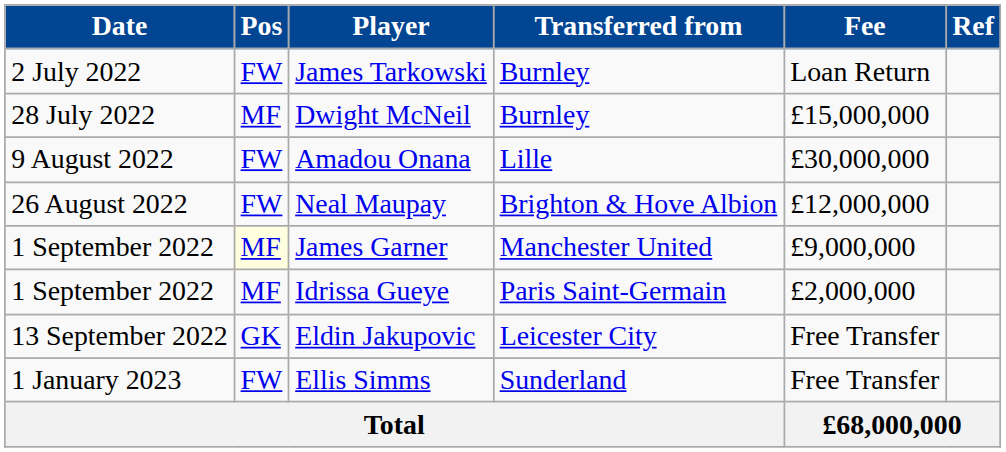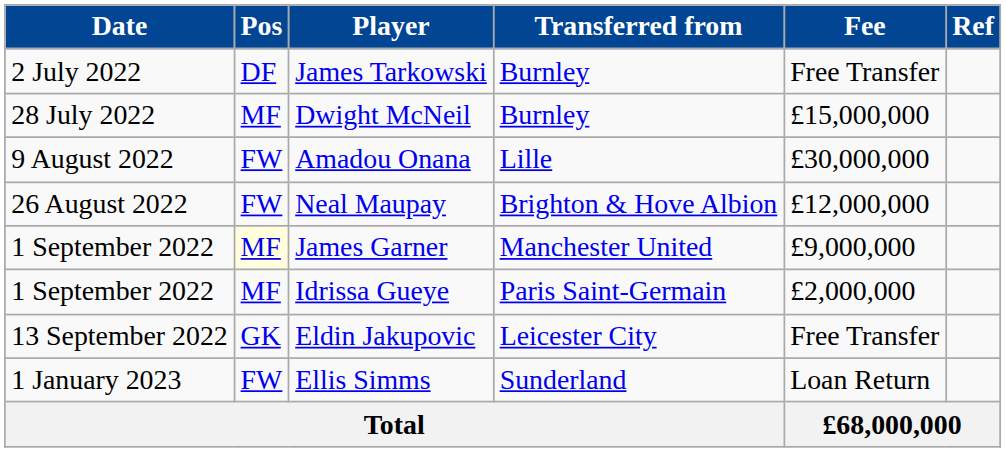James Tarkowski | Pos: FW -> DF
James Tarkowski | Fee: Loan Return -> Free Transfer
Ellis Simms | Fee: Free Transfer -> Loan Return
